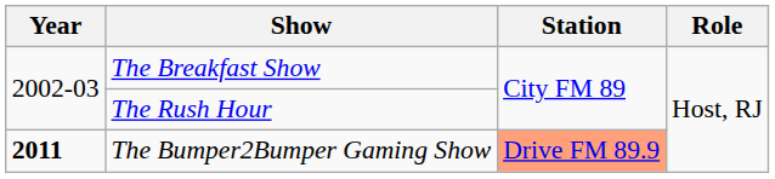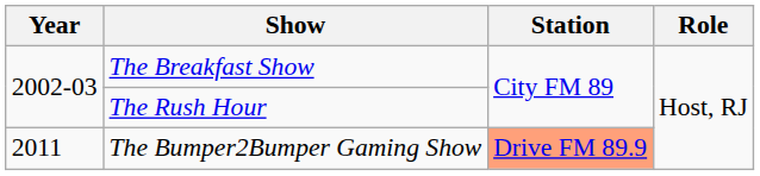The Bumper2Bumper Gaming Show | Year: bold -> normal
